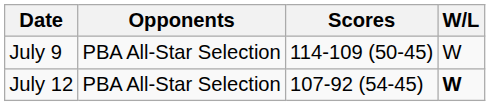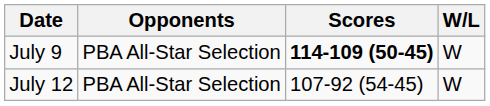row 2 | Scores: normal -> bold
row 3 | W/L: bold -> normal
